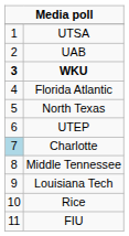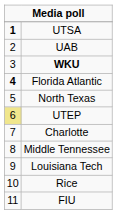UTSA | column 1: normal -> bold
WKU | column 1: bold -> normal
Florida Atlantic | column 1: normal -> bold
UTEP | column 1: no background -> khaki background
Charlotte | column 1: lightblue background -> no background
